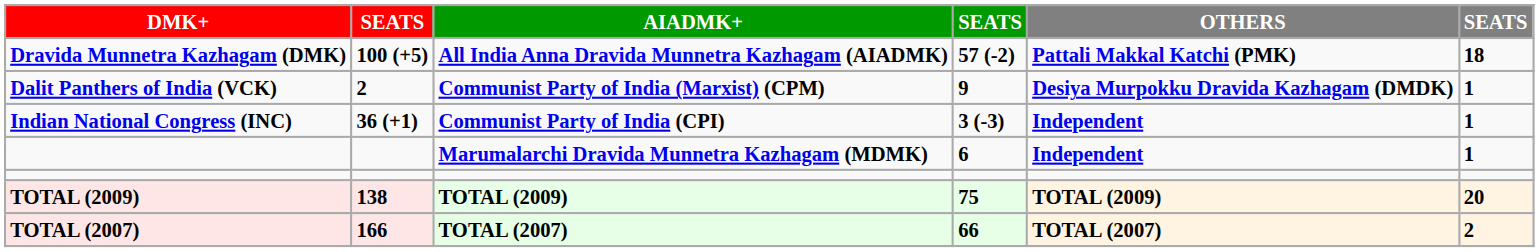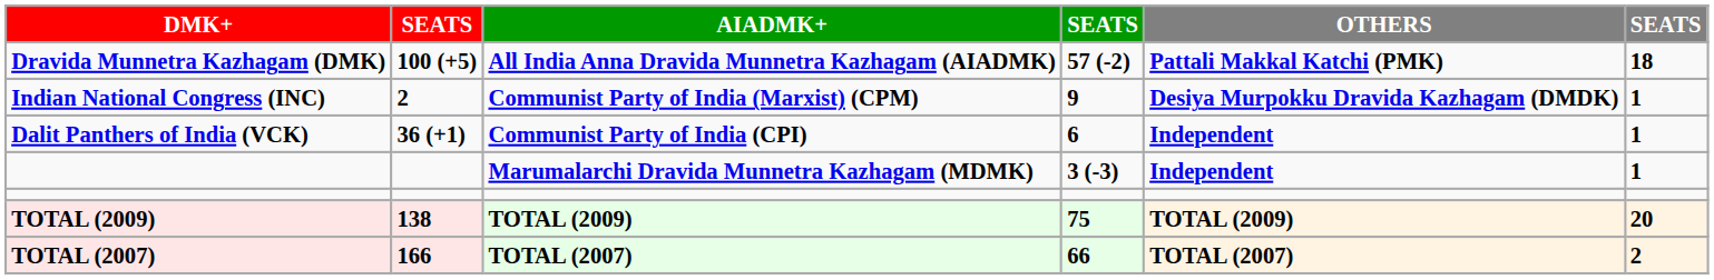Communist Party of India (Marxist) (CPM) | DMK+: Dalit Panthers of India (VCK) -> Indian National Congress (INC)
Communist Party of India (CPI) | DMK+: Indian National Congress (INC) -> Dalit Panthers of India (VCK)
Communist Party of India (CPI) | column 4: 3 (-3) -> 6
Marumalarchi Dravida Munnetra Kazhagam (MDMK) | column 4: 6 -> 3 (-3)
